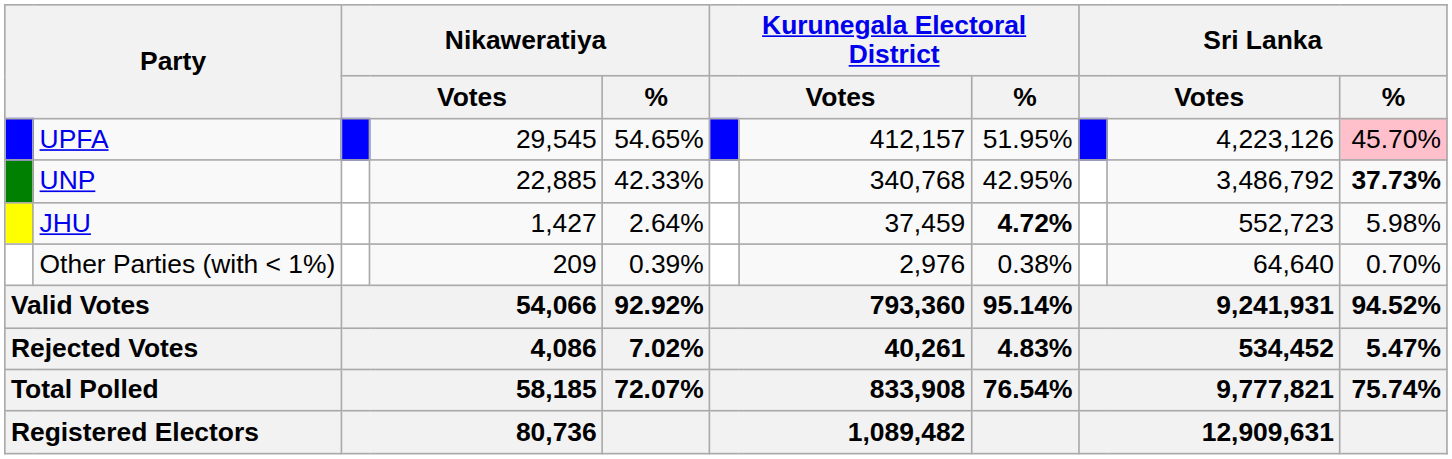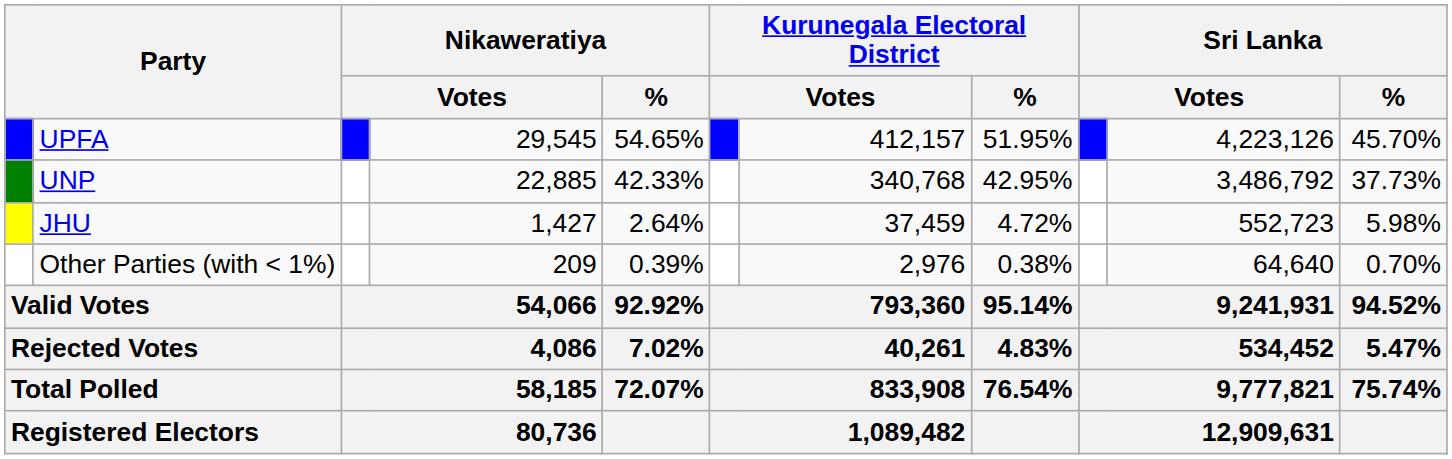UPFA | Sri Lanka / %: pink background -> no background
UNP | Sri Lanka / %: bold -> normal
JHU | Kurunegala Electoral District / %: bold -> normal
